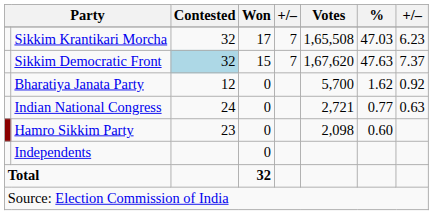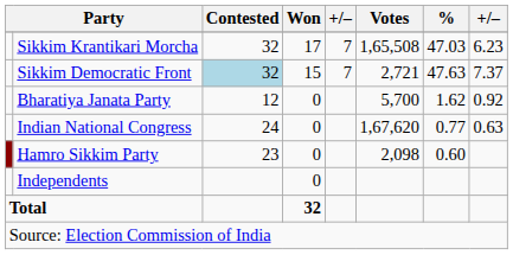Sikkim Democratic Front | Votes: 1,67,620 -> 2,721
Indian National Congress | Votes: 2,721 -> 1,67,620
